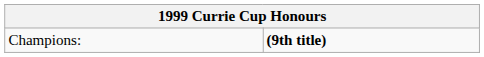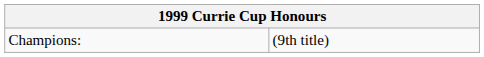Champions: | column 2: bold -> normal
